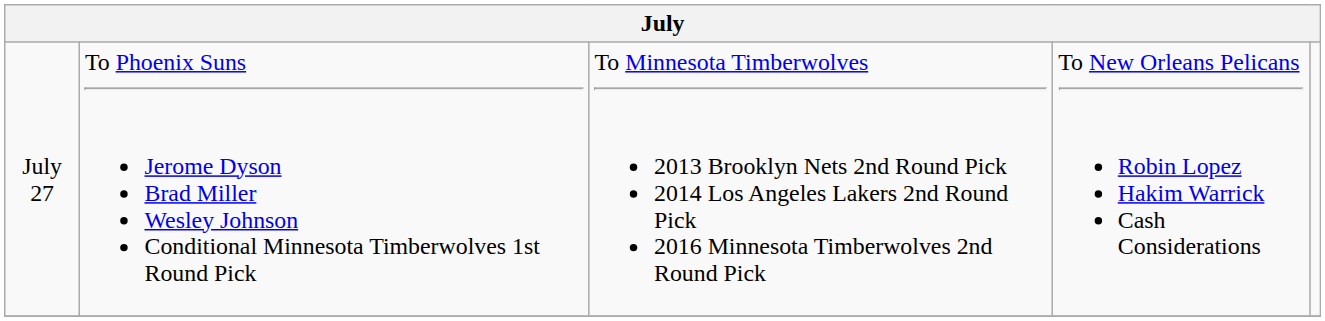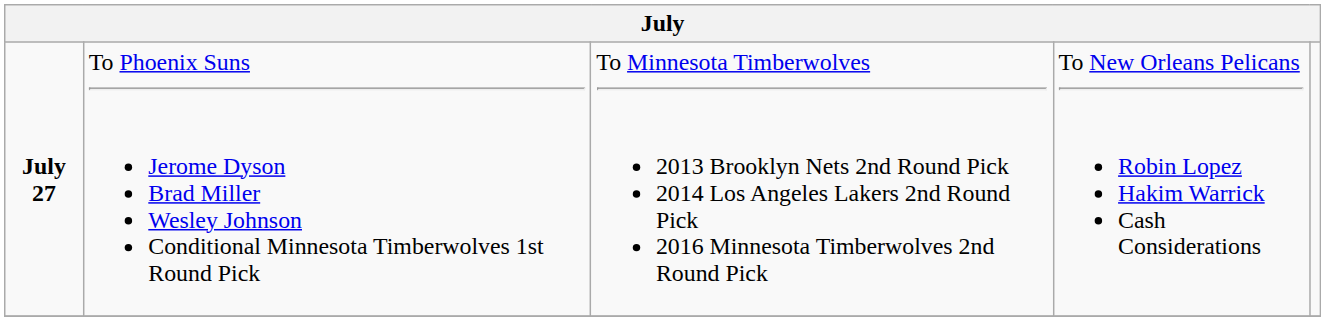July 27 | column 1: normal -> bold
